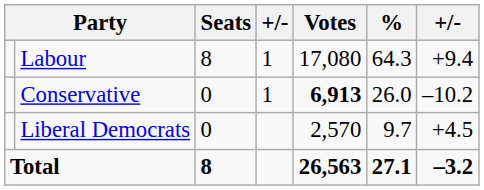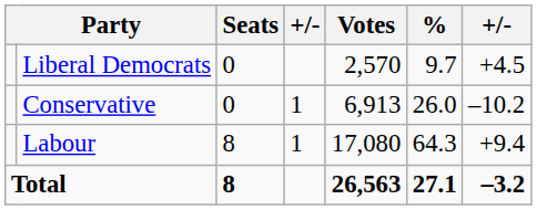rows swapped: Labour <-> Liberal Democrats
Conservative | Votes: bold -> normal
